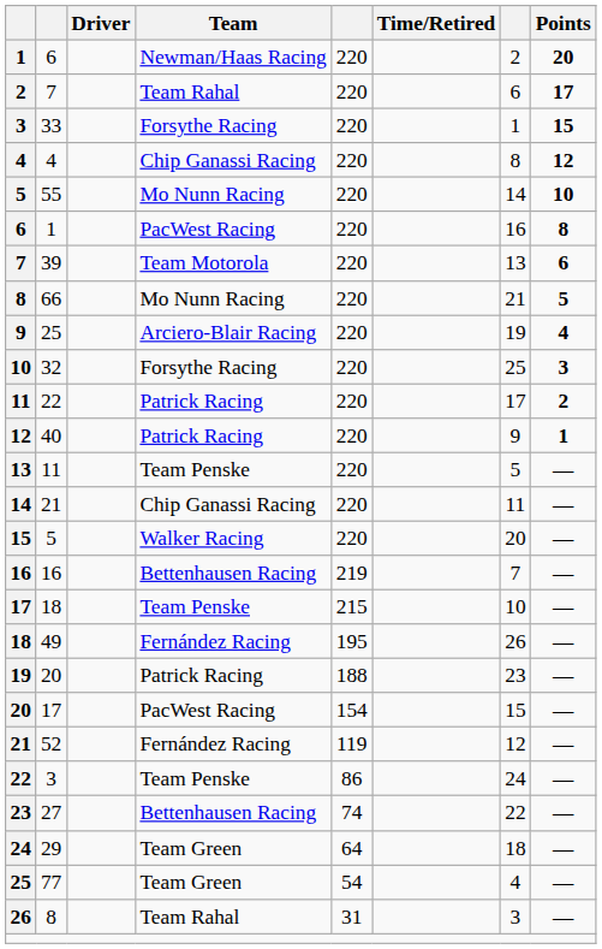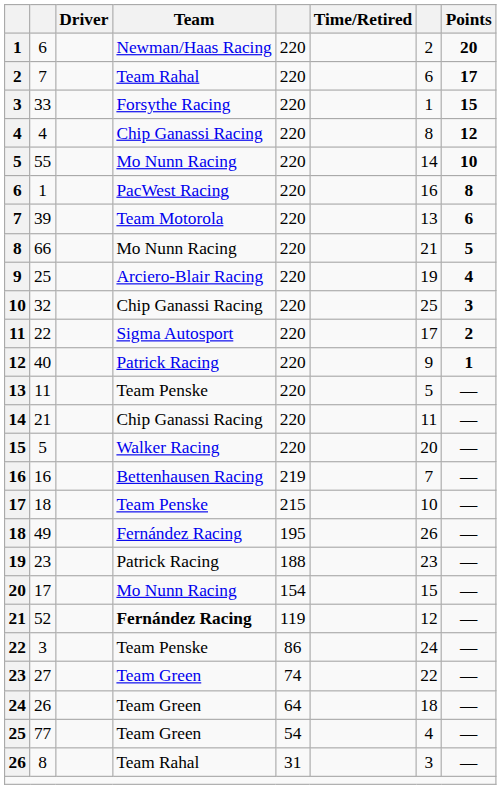row 11 | Team: Forsythe Racing -> Chip Ganassi Racing
row 12 | Team: Patrick Racing -> Sigma Autosport
row 20 | column 2: 20 -> 23
row 21 | Team: PacWest Racing -> Mo Nunn Racing
row 22 | Team: normal -> bold
row 24 | Team: Bettenhausen Racing -> Team Green
row 25 | column 2: 29 -> 26
